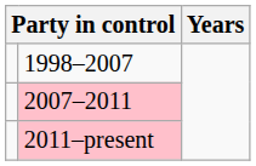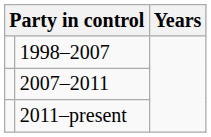2007–2011 | column 2: pink background -> no background
2011–present | column 2: pink background -> no background
